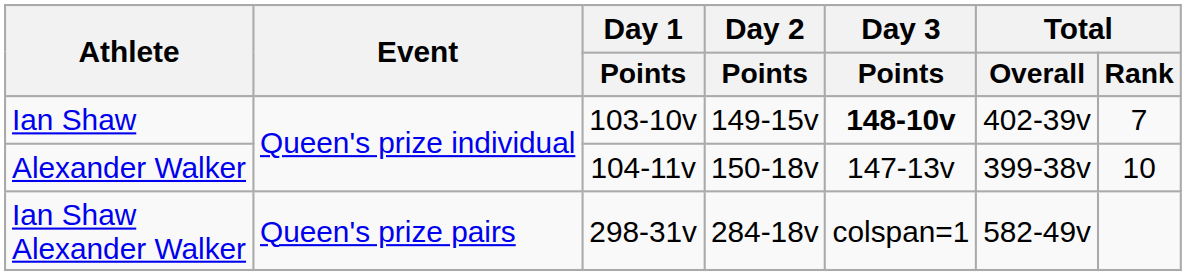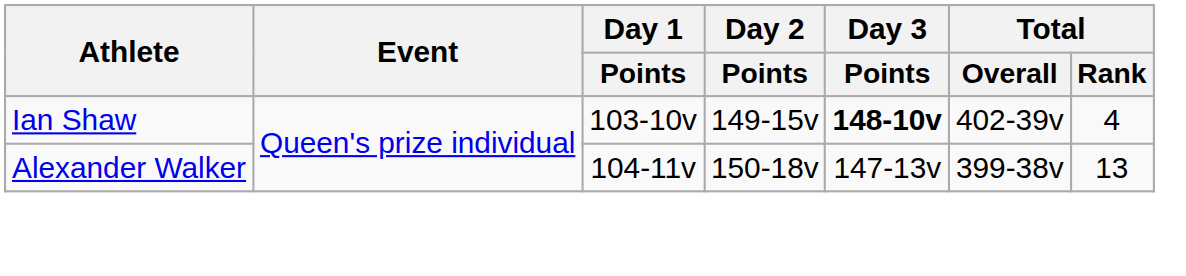Ian Shaw | Total / Rank: 7 -> 4
Alexander Walker | Total / Rank: 10 -> 13
- row: Ian Shaw Alexander Walker | Queen's prize pairs | 298-31v | 284-18v | colspan=1 | 582-49v
